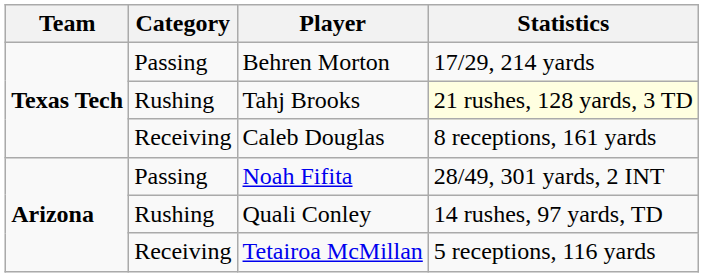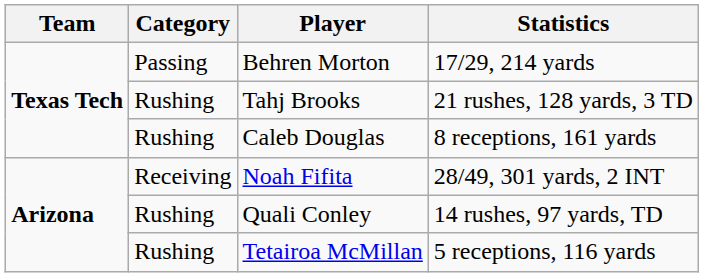Tahj Brooks | Statistics: lightyellow background -> no background
Caleb Douglas | Category: Receiving -> Rushing
Noah Fifita | Category: Passing -> Receiving
Tetairoa McMillan | Category: Receiving -> Rushing
